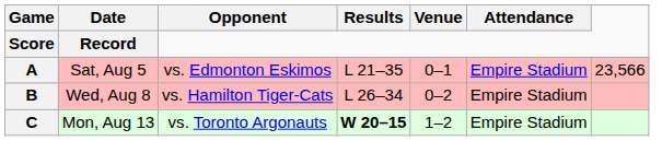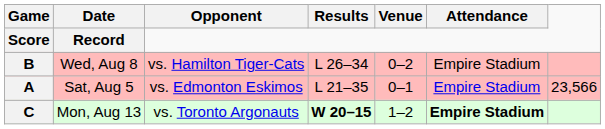rows swapped: A <-> B
C | Attendance: normal -> bold
